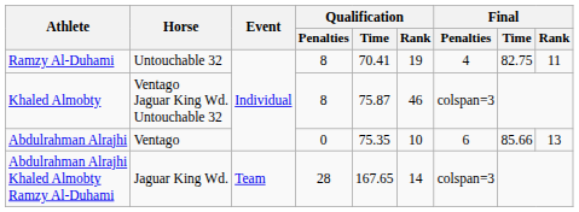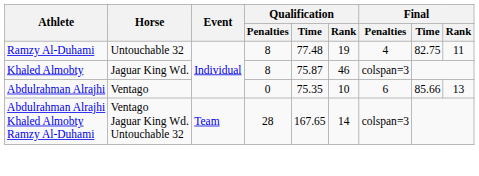Ramzy Al-Duhami | Qualification / Time: 70.41 -> 77.48
Khaled Almobty | Horse: Ventago Jaguar King Wd. Untouchable 32 -> Jaguar King Wd.
Abdulrahman Alrajhi Khaled Almobty Ramzy Al-Duhami | Horse: Jaguar King Wd. -> Ventago Jaguar King Wd. Untouchable 32
